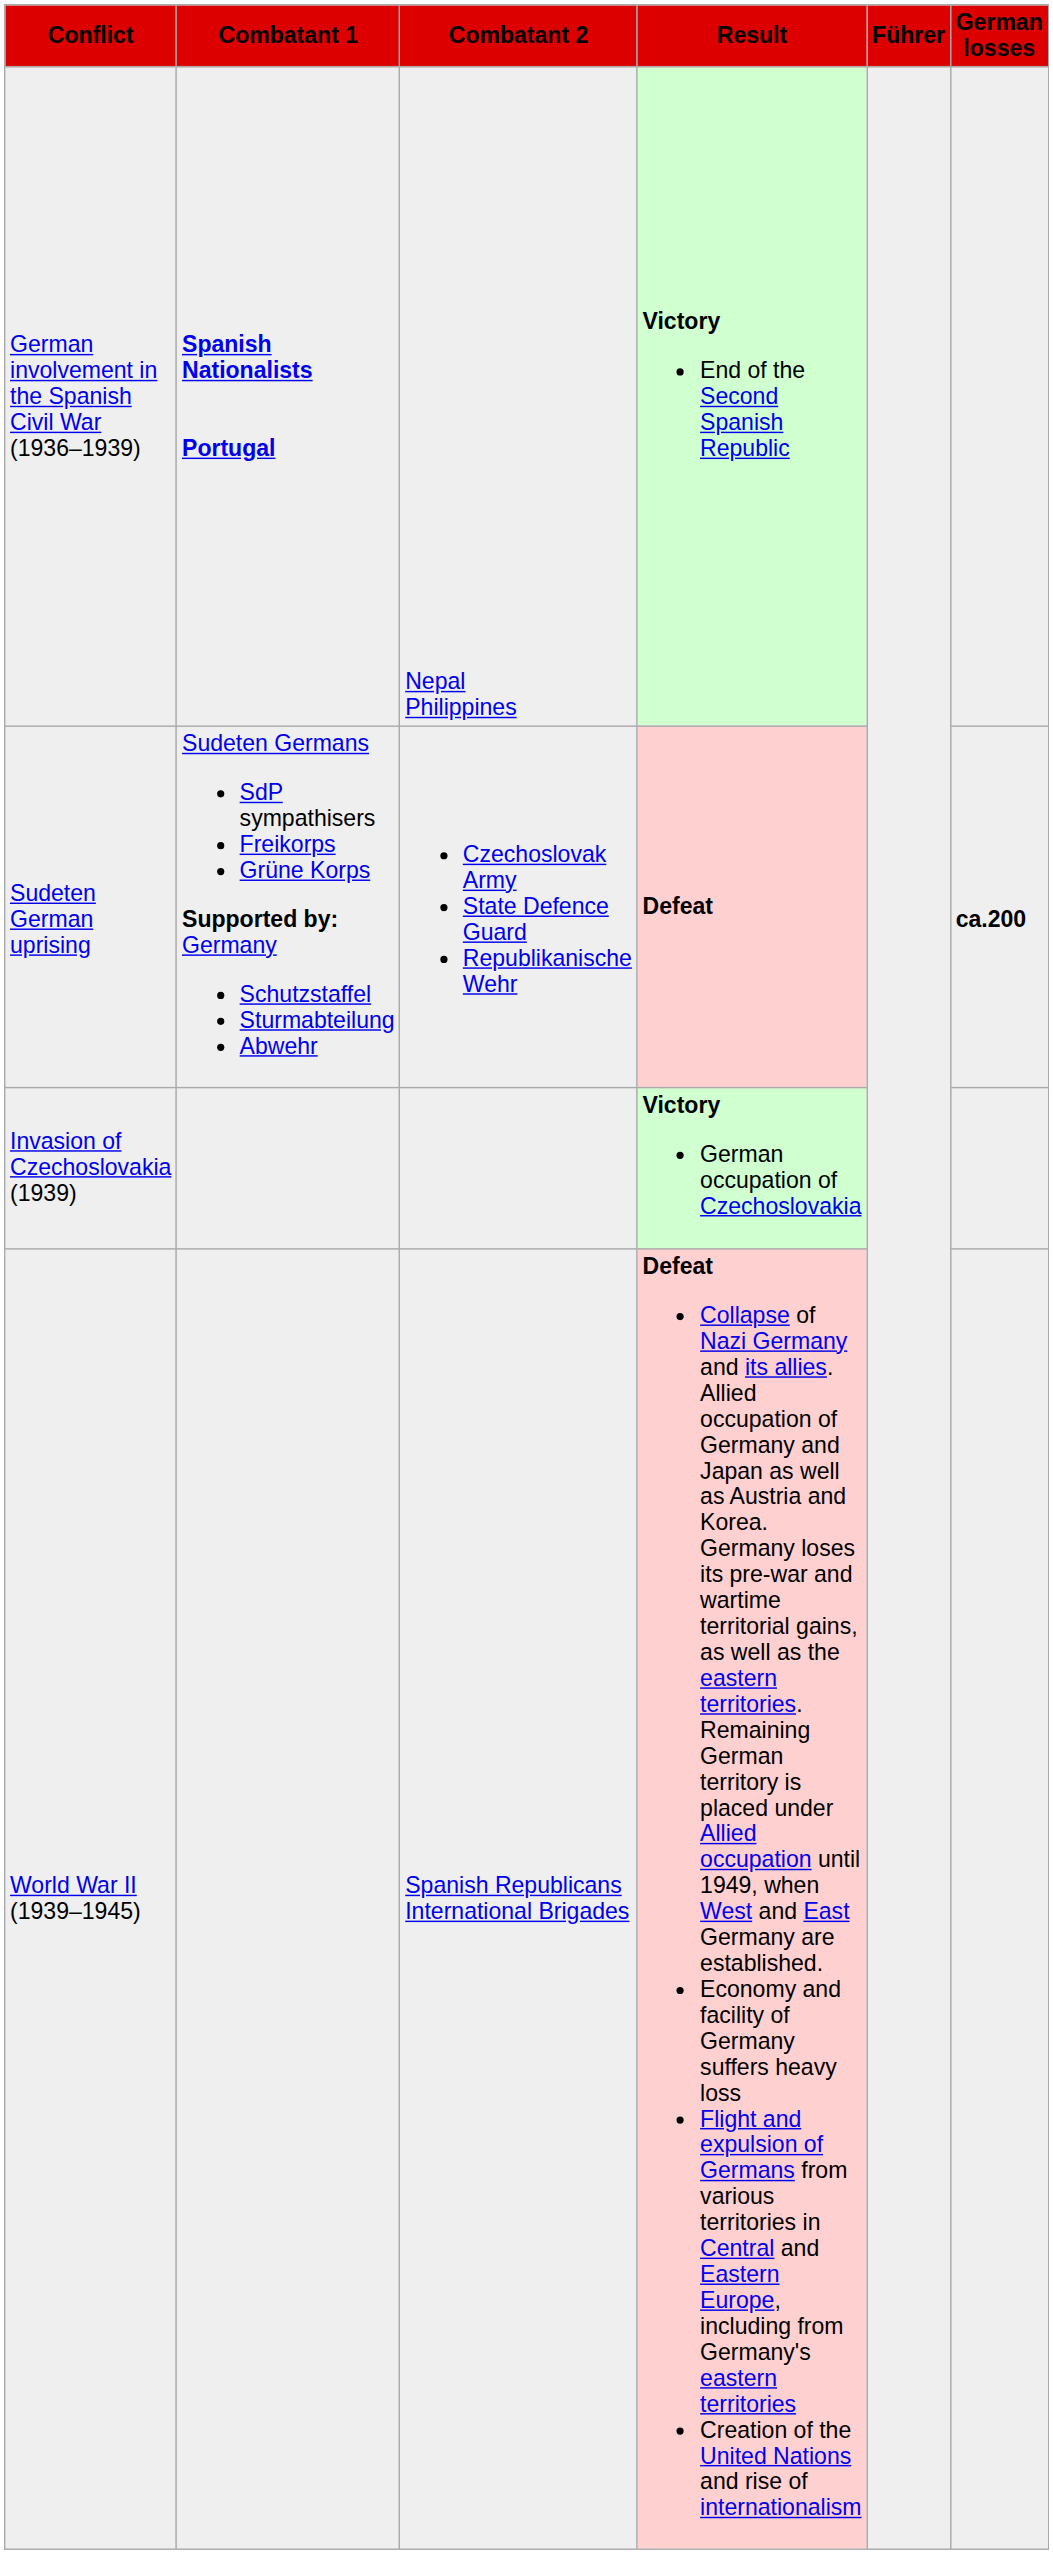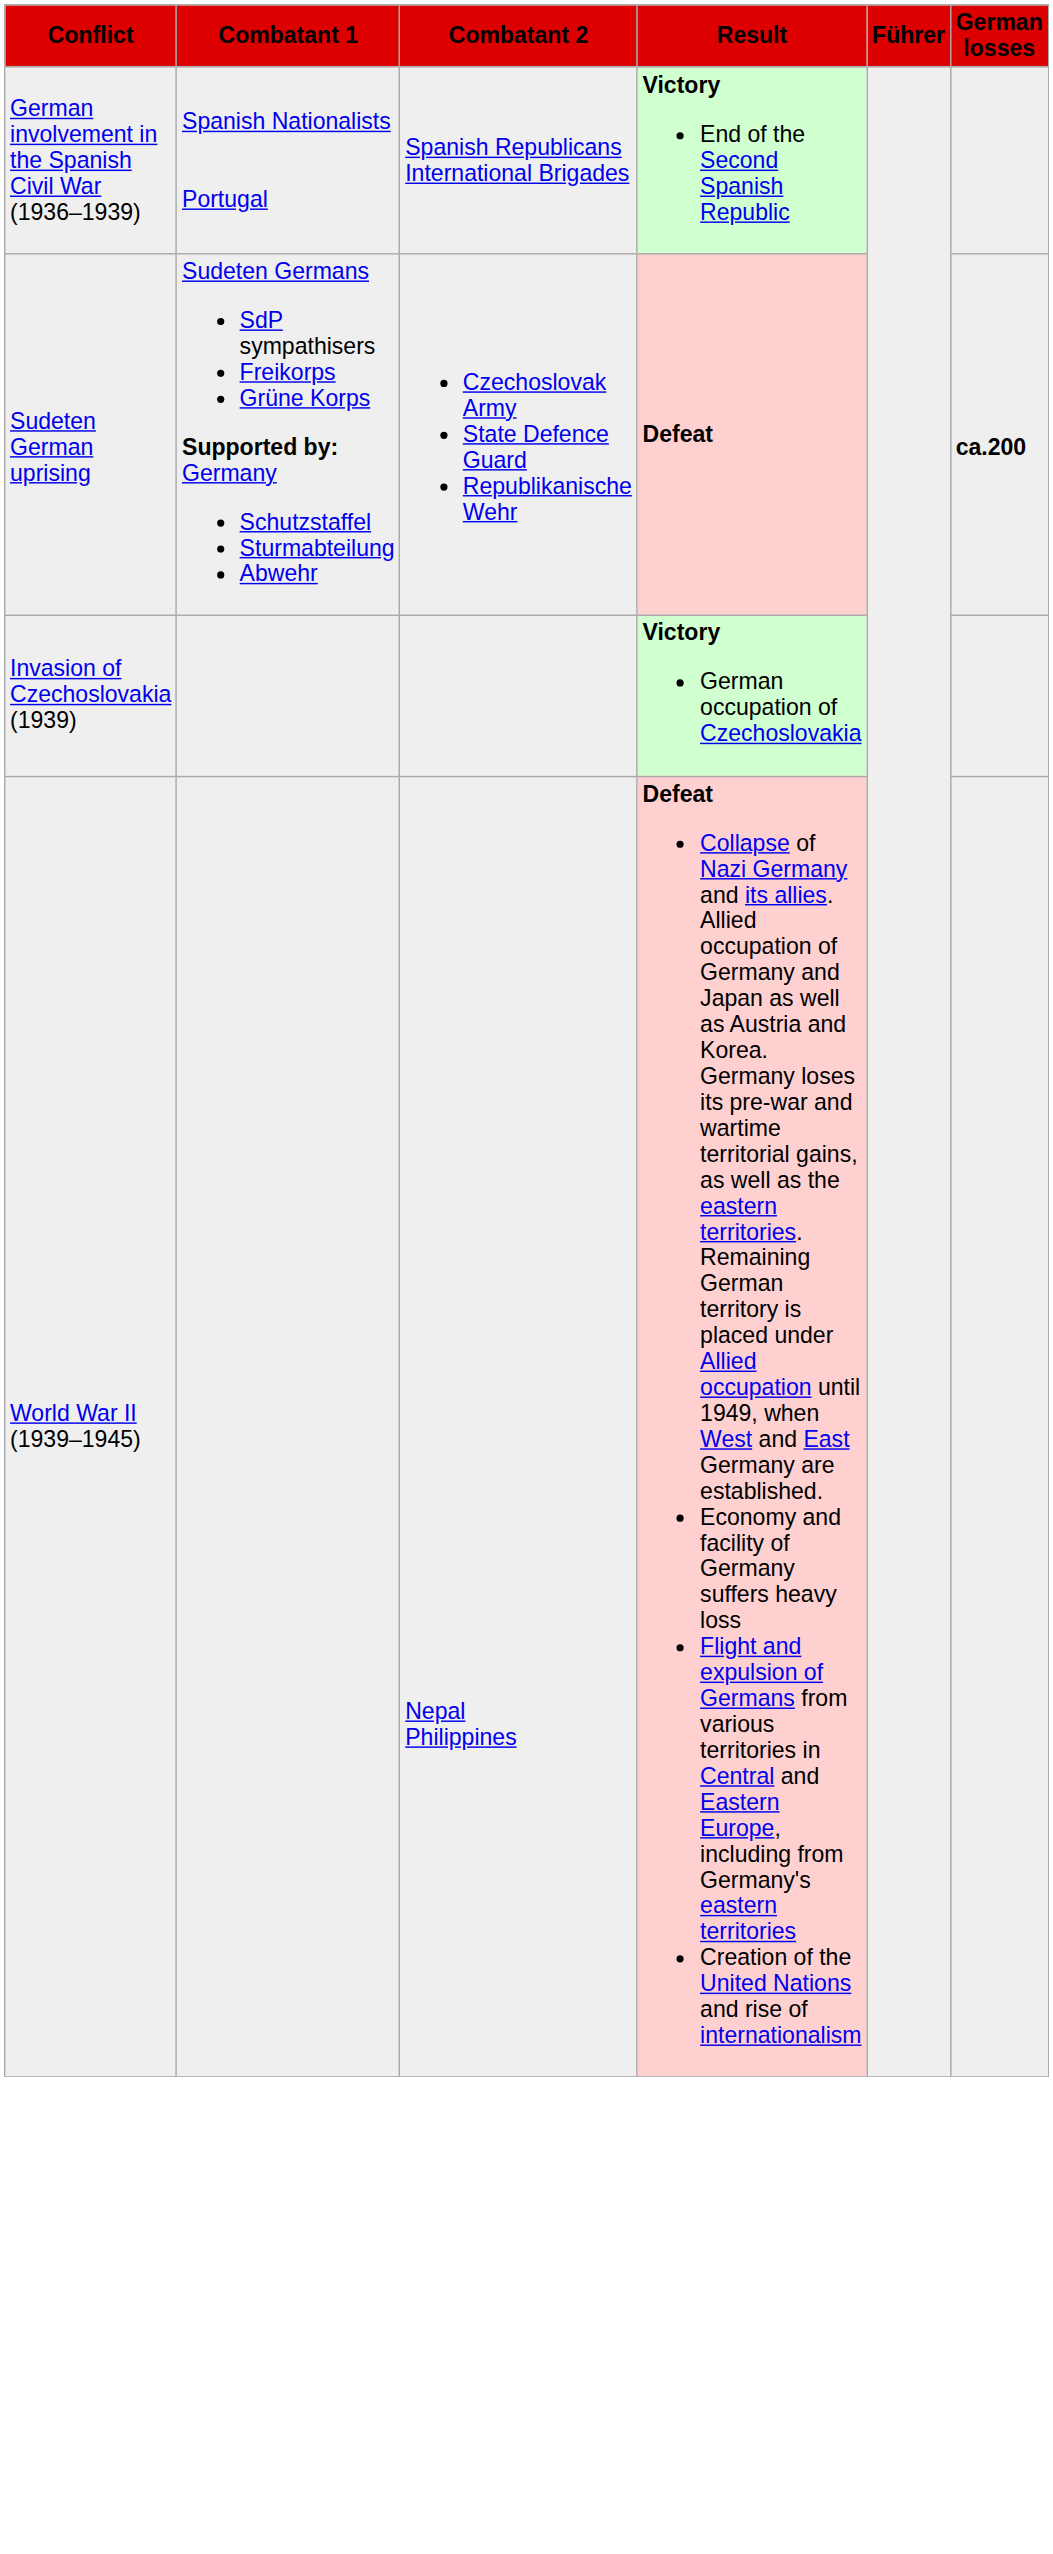German involvement in the Spanish Civil War (1936–1939) | Combatant 1: bold -> normal
German involvement in the Spanish Civil War (1936–1939) | Combatant 2: Nepal Philippines -> Spanish Republicans International Brigades
World War II (1939–1945) | Combatant 2: Spanish Republicans International Brigades -> Nepal Philippines
